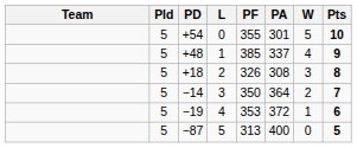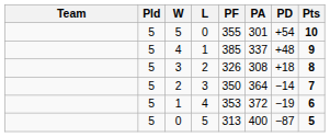columns swapped: W <-> PD
